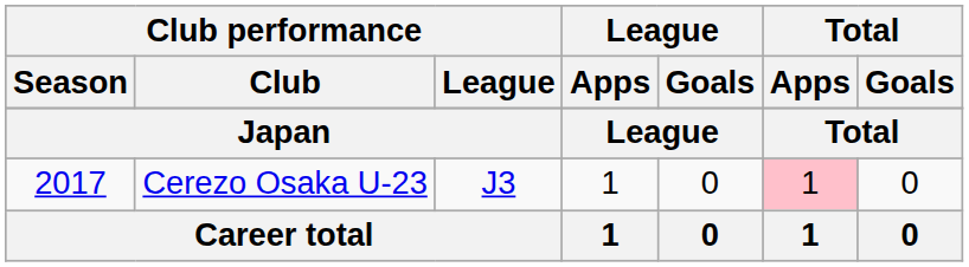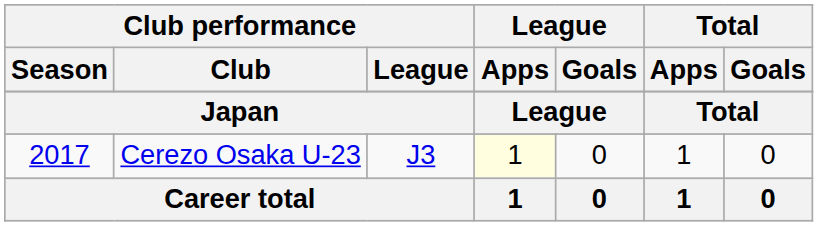Cerezo Osaka U-23 | League / Apps: no background -> lightyellow background
Cerezo Osaka U-23 | Total / Apps: pink background -> no background
